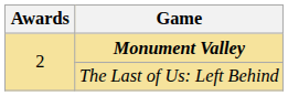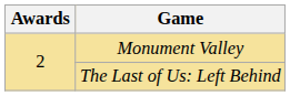Monument Valley | Game: bold -> normal
